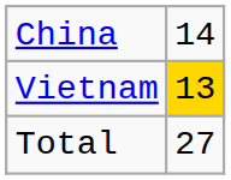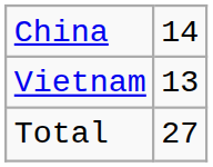Vietnam | column 2: gold background -> no background
